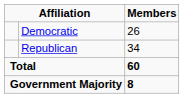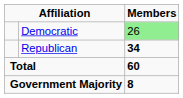Democratic | Members: no background -> lightgreen background
Republican | Members: normal -> bold
